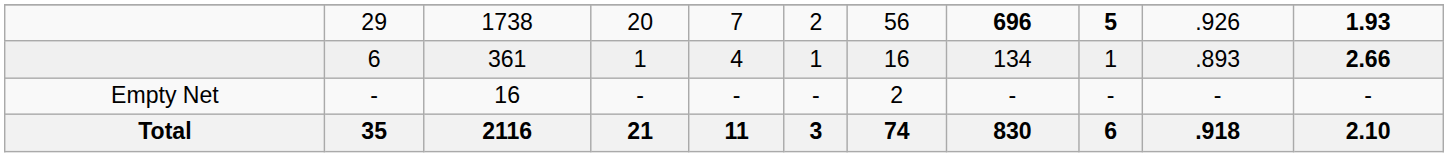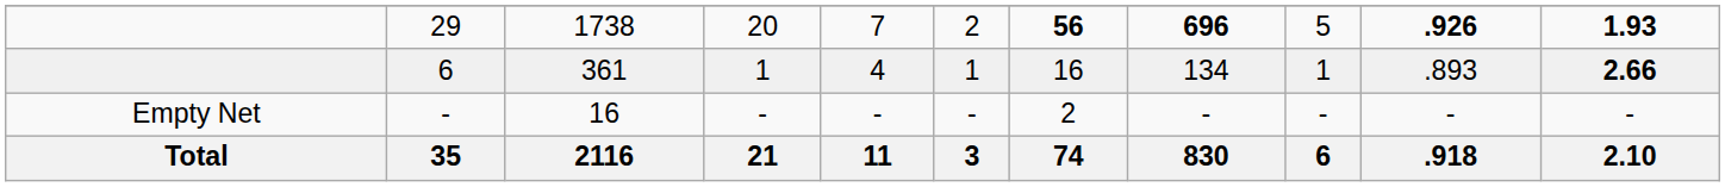29 | column 7: normal -> bold
29 | column 9: bold -> normal
29 | column 10: normal -> bold
